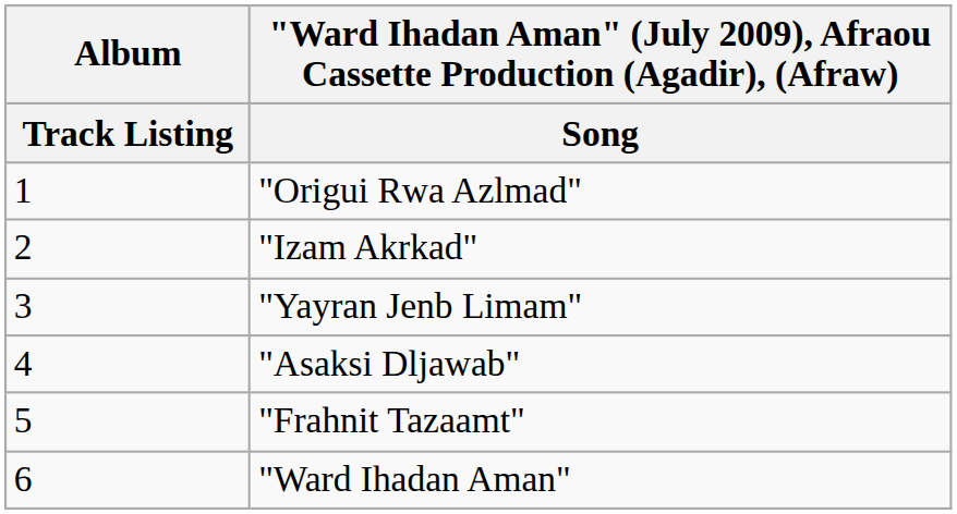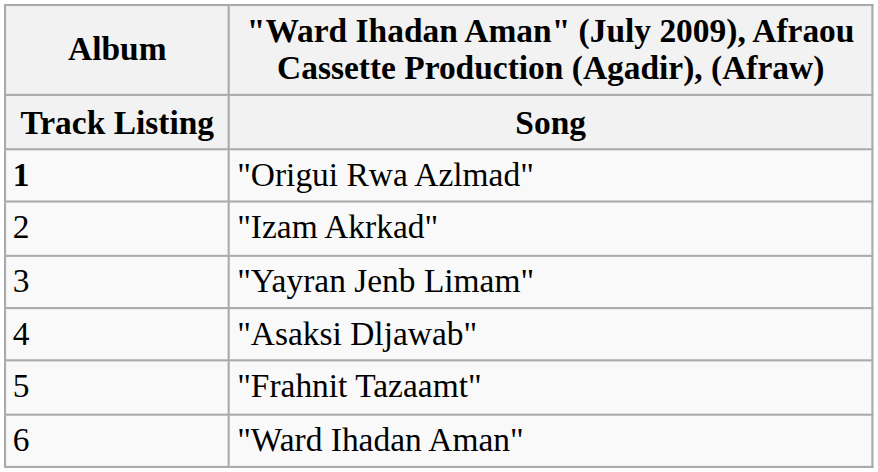"Origui Rwa Azlmad" | Album / Track Listing: normal -> bold
